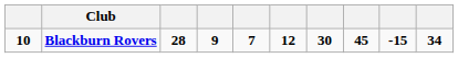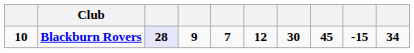Blackburn Rovers | column 3: no background -> lavender background
